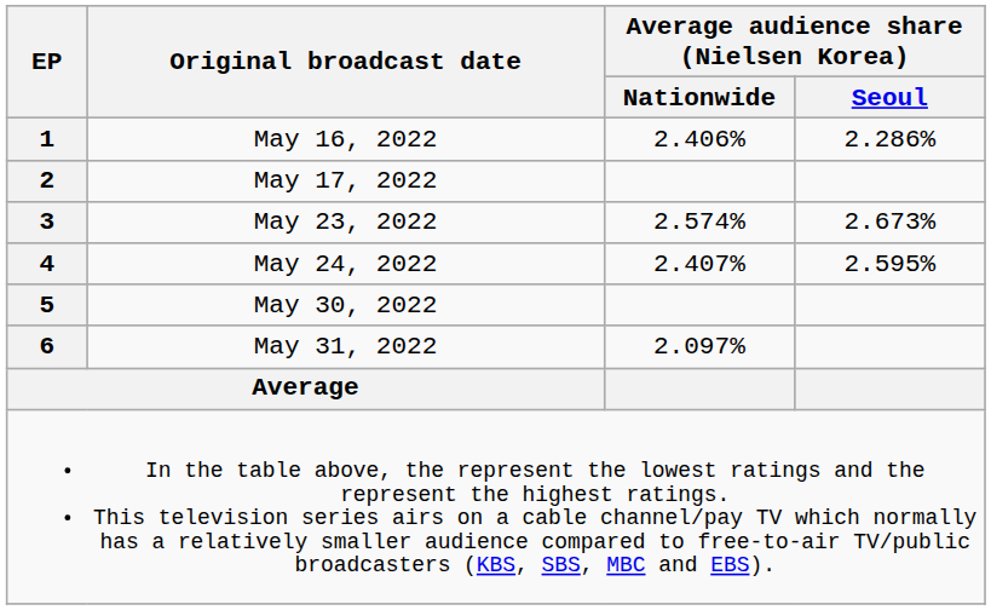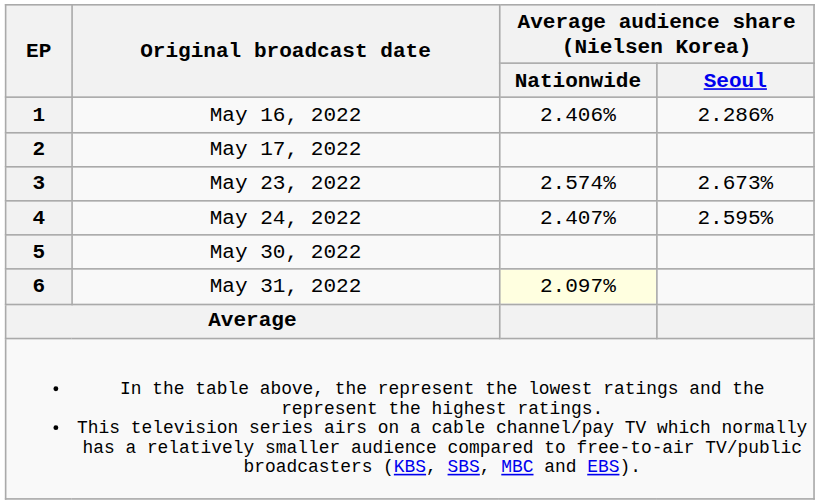May 31, 2022 | Average audience share (Nielsen Korea) / Nationwide: no background -> lightyellow background
